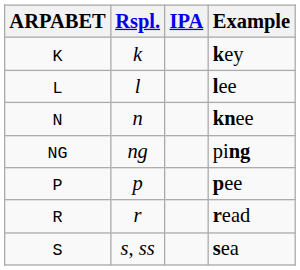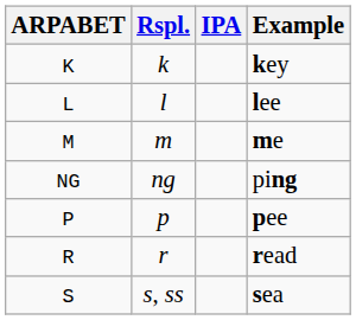+ row: M | m | me
- row: N | n | knee
